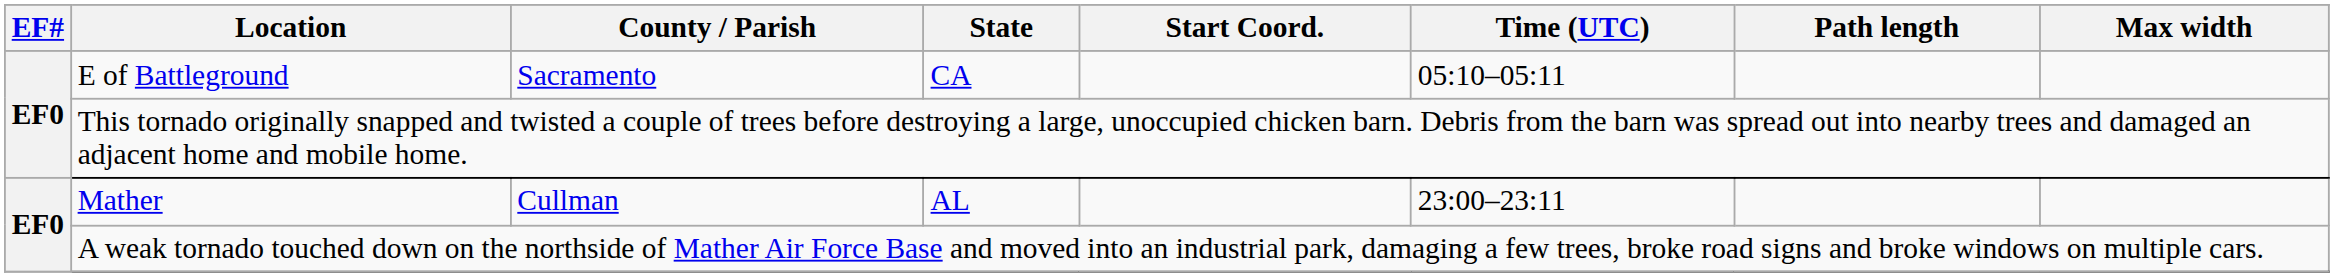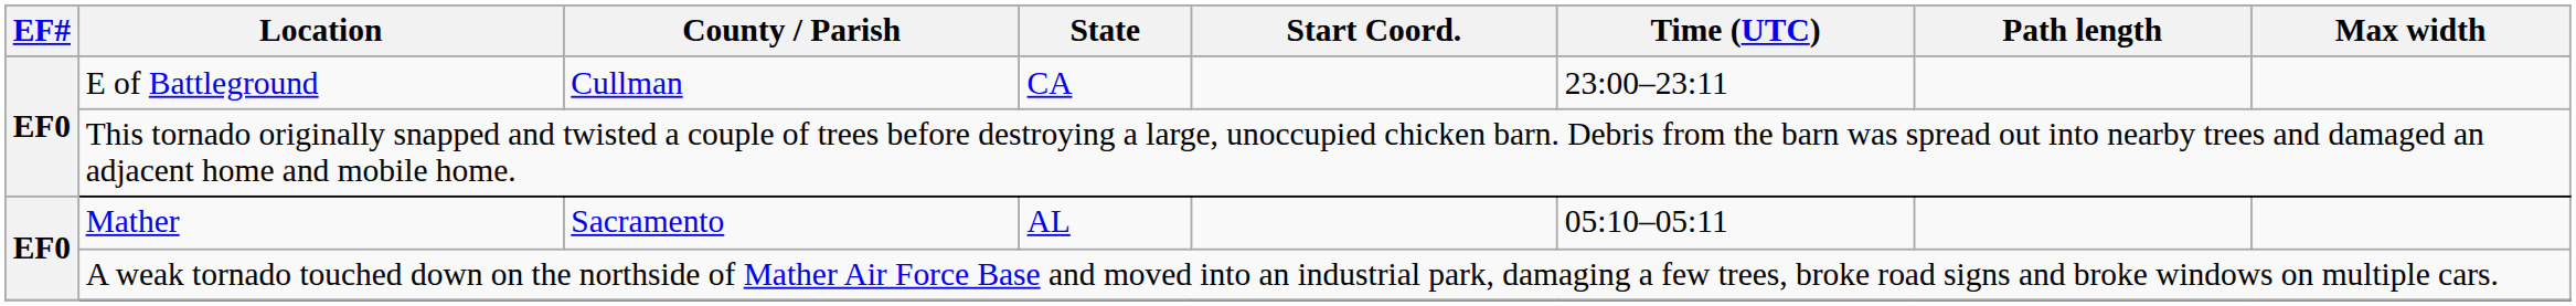E of Battleground | County / Parish: Sacramento -> Cullman
E of Battleground | Time (UTC): 05:10–05:11 -> 23:00–23:11
Mather | County / Parish: Cullman -> Sacramento
Mather | Time (UTC): 23:00–23:11 -> 05:10–05:11
